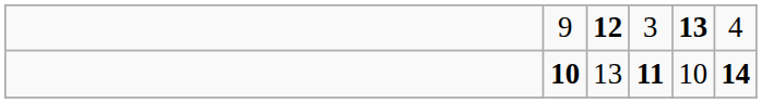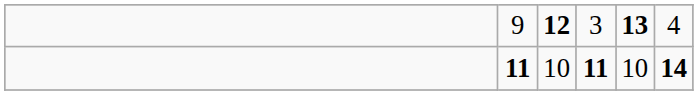row 2 | column 2: 10 -> 11
row 2 | column 3: 13 -> 10
